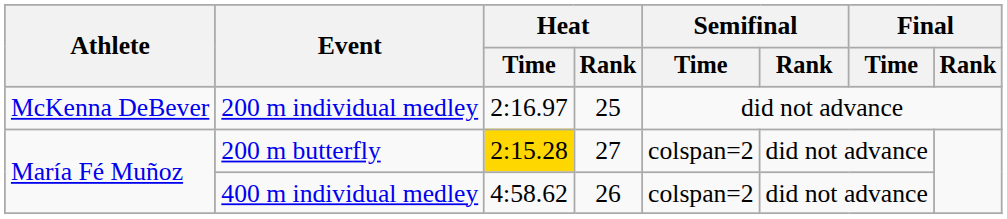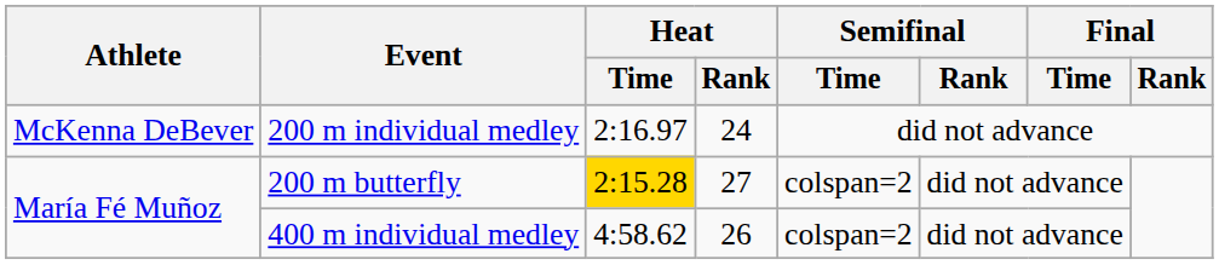200 m individual medley | Heat / Rank: 25 -> 24
